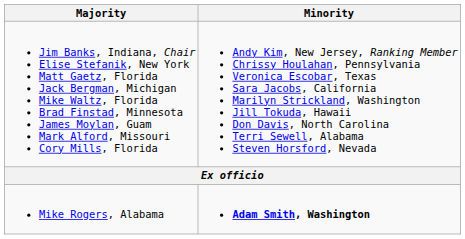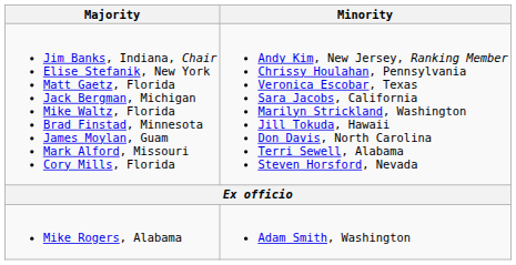Mike Rogers, Alabama | Minority: bold -> normal
